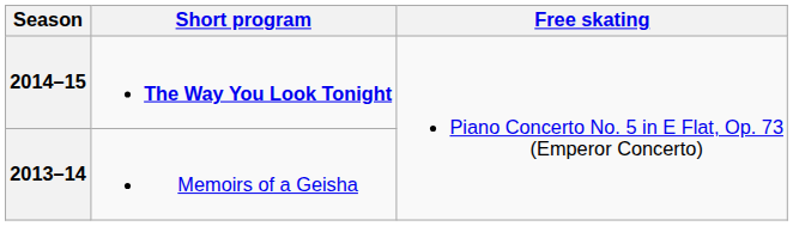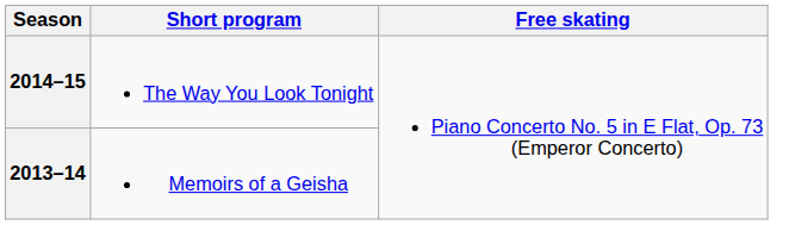2014–15 | Short program: bold -> normal
